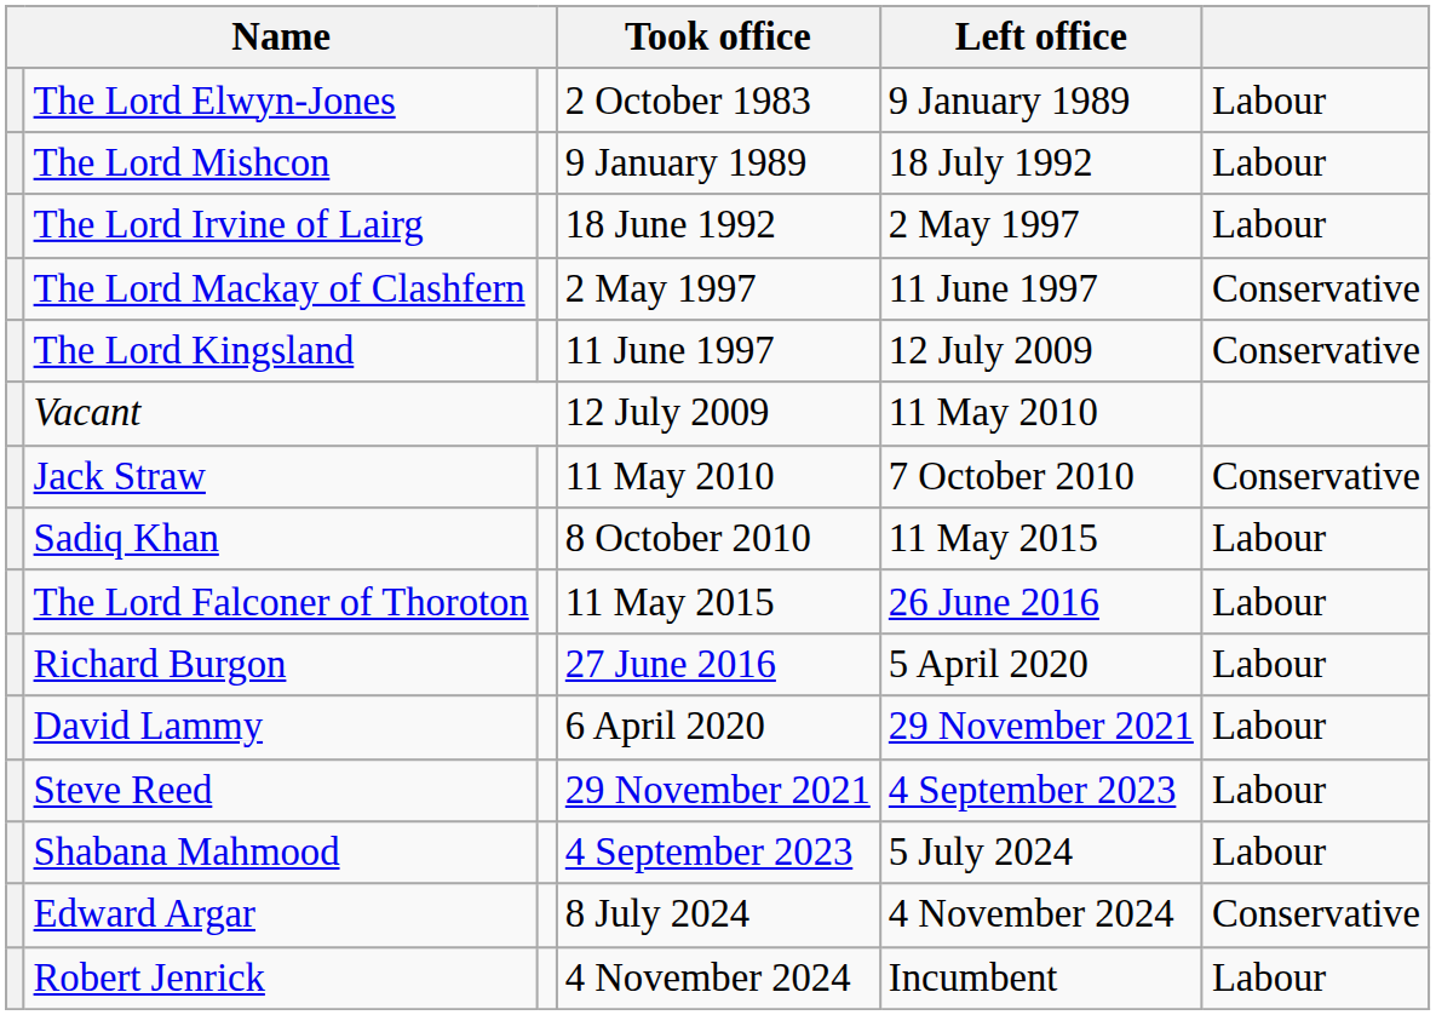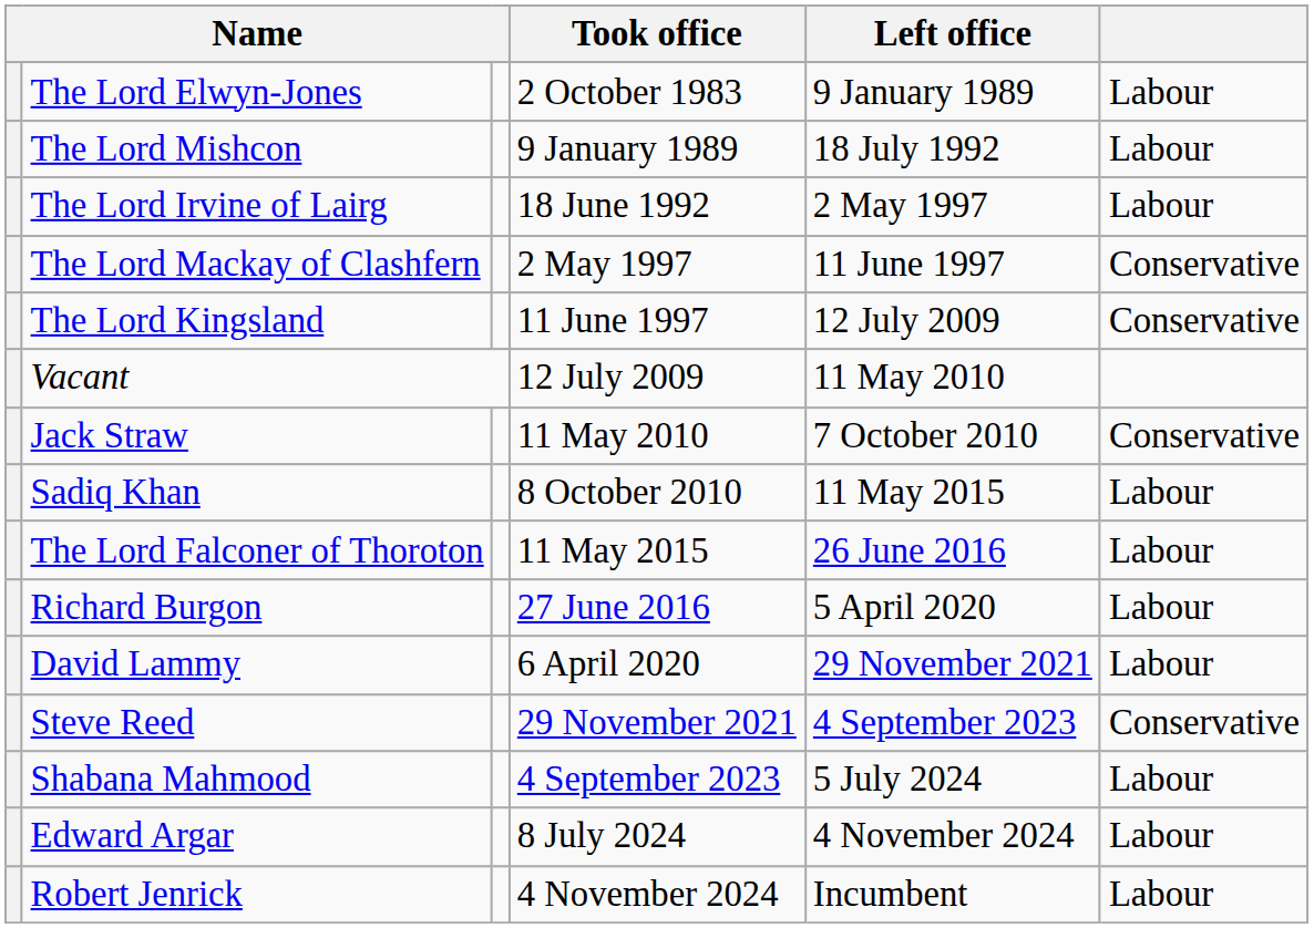Steve Reed | column 6: Labour -> Conservative
Edward Argar | column 6: Conservative -> Labour
